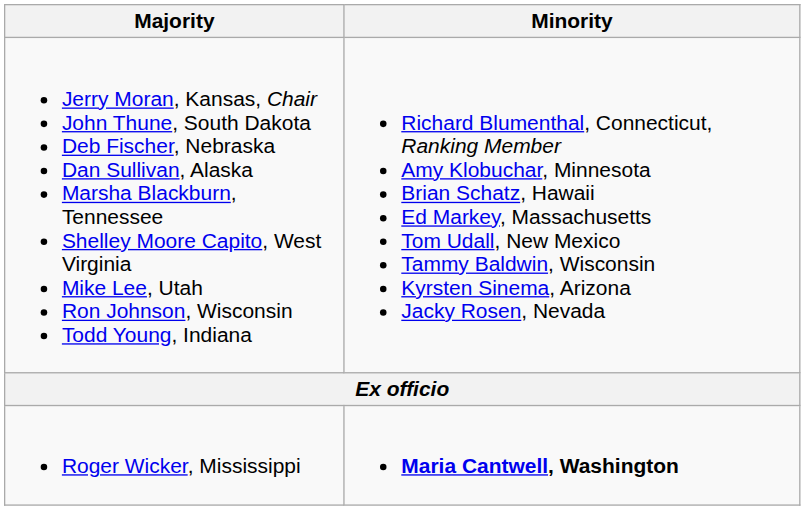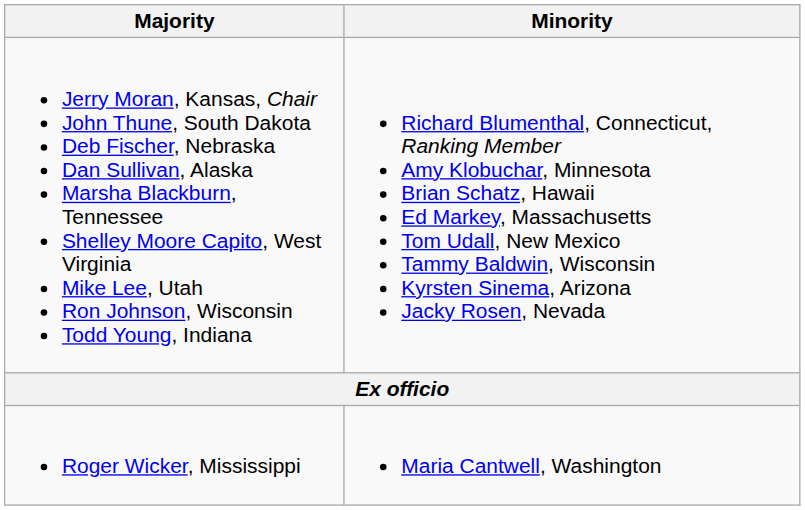Roger Wicker, Mississippi | Minority: bold -> normal
